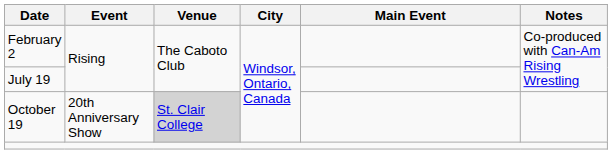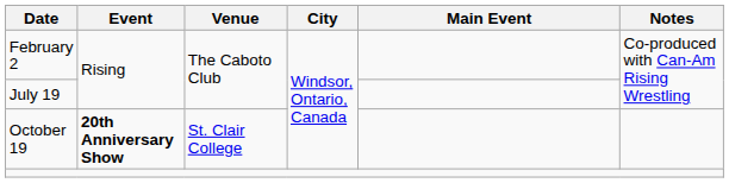October 19 | Event: normal -> bold
October 19 | Venue: lightgrey background -> no background
